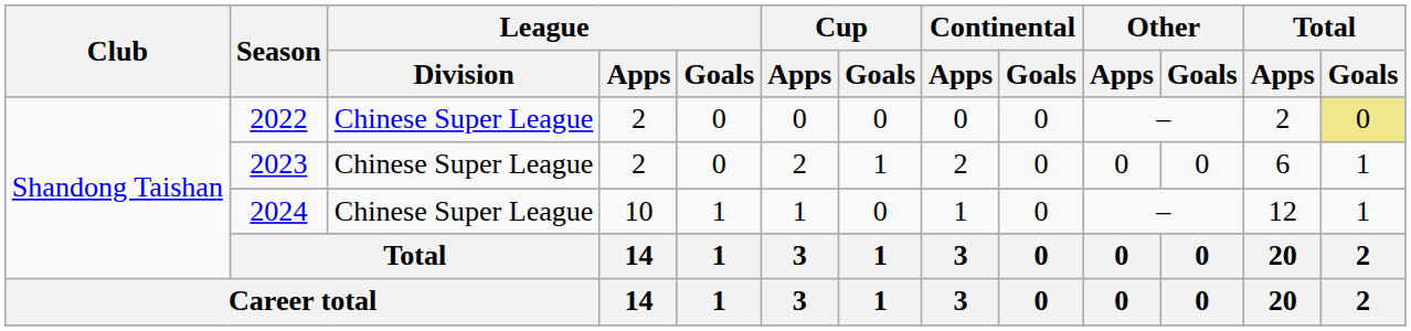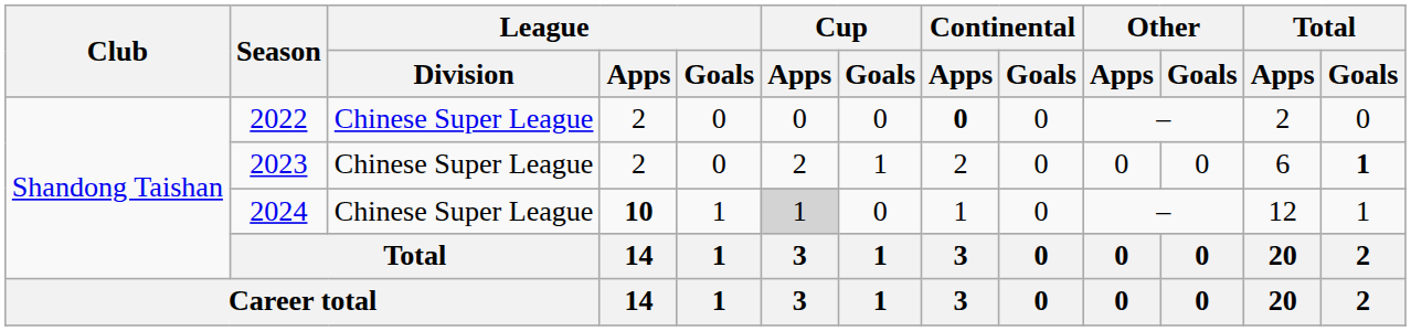2022 | Continental / Apps: normal -> bold
2022 | Total / Goals: khaki background -> no background
2023 | Total / Goals: normal -> bold
2024 | League / Apps: normal -> bold
2024 | Cup / Apps: no background -> lightgrey background
